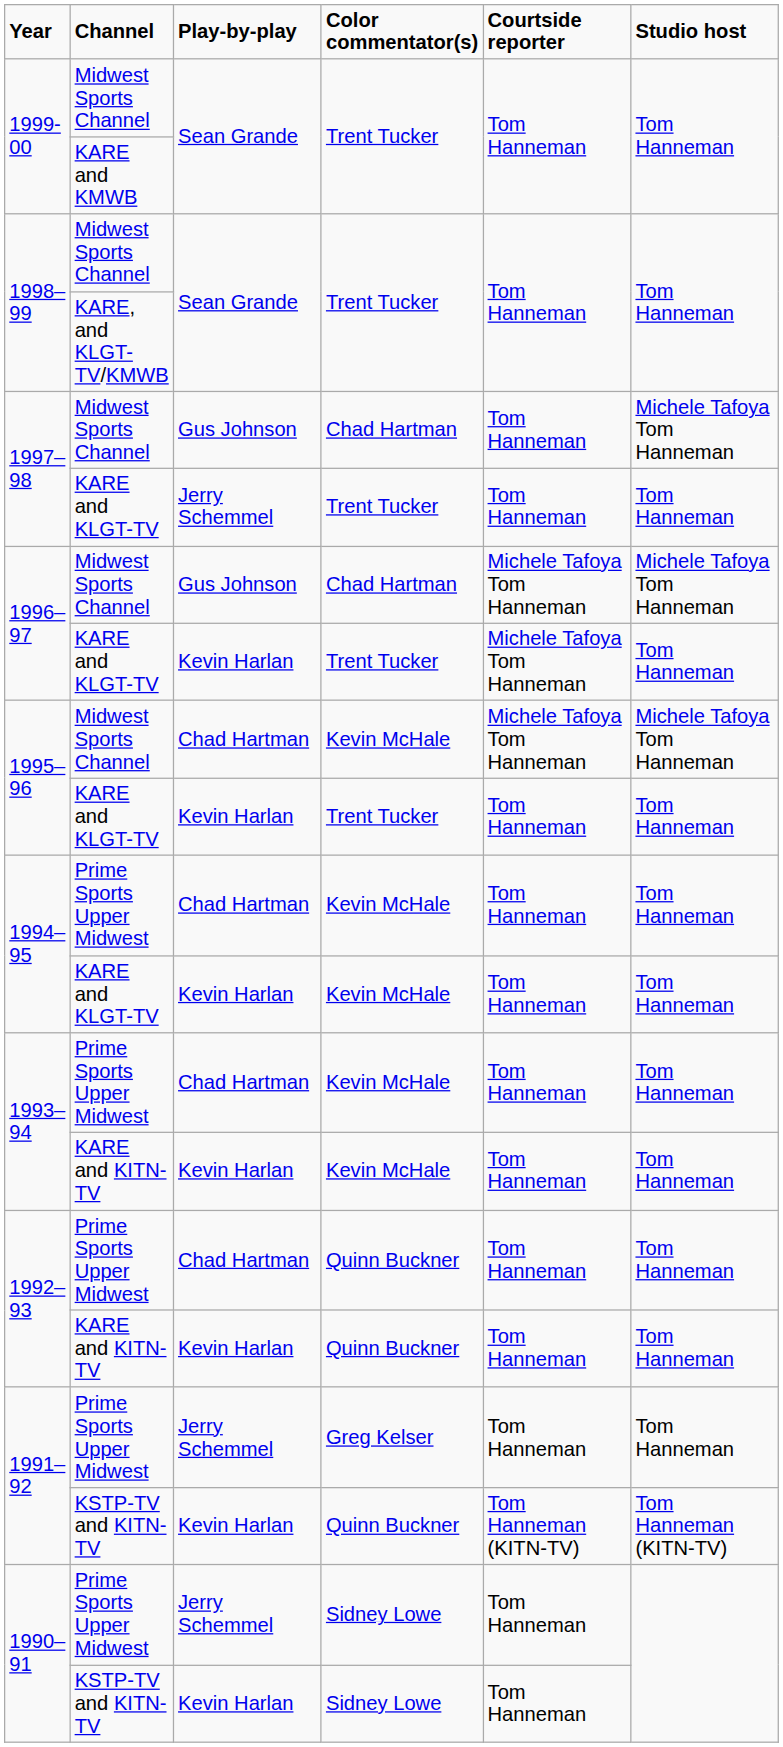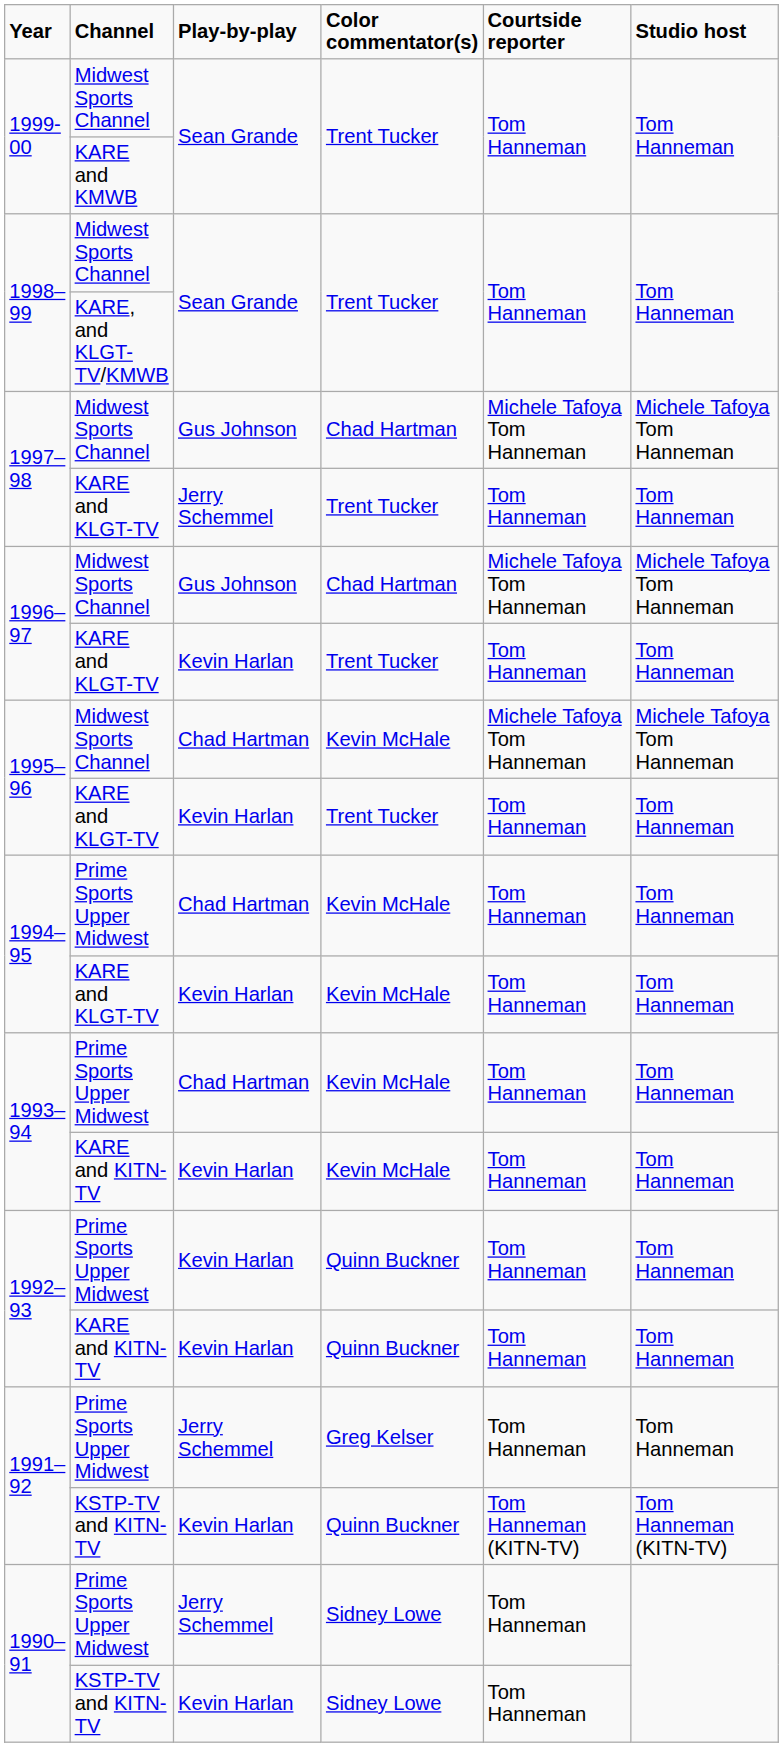1997–98 / Midwest Sports Channel | Courtside reporter: Tom Hanneman -> Michele Tafoya Tom Hanneman
1996–97 / KARE and KLGT-TV | Courtside reporter: Michele Tafoya Tom Hanneman -> Tom Hanneman
1992–93 / Prime Sports Upper Midwest | Play-by-play: Chad Hartman -> Kevin Harlan
